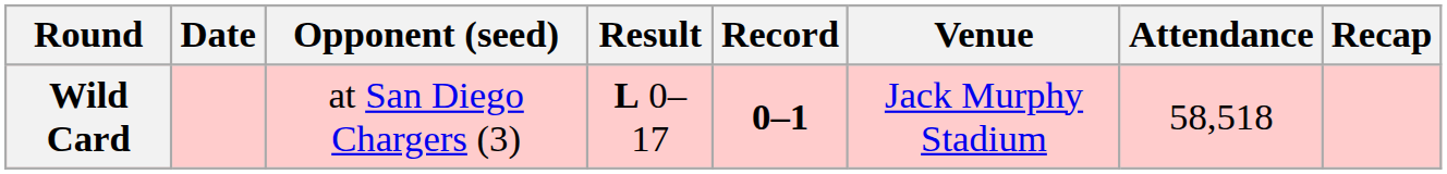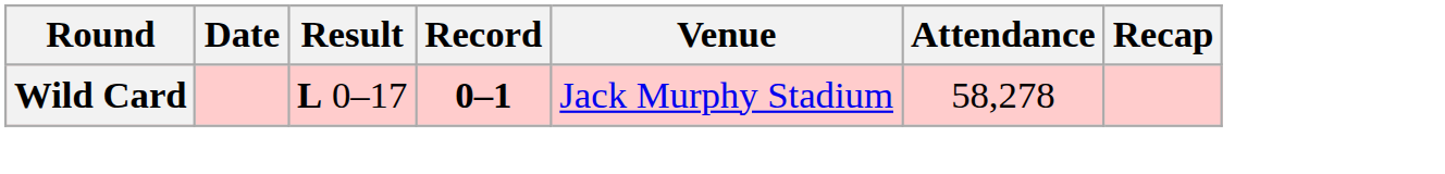- column: Opponent (seed) | at San Diego Chargers (3)
Wild Card | Attendance: 58,518 -> 58,278
